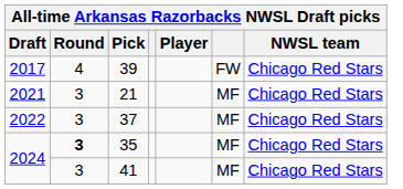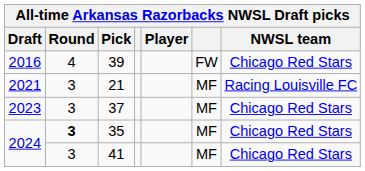39 | Draft: 2017 -> 2016
21 | NWSL team: Chicago Red Stars -> Racing Louisville FC
37 | Draft: 2022 -> 2023
